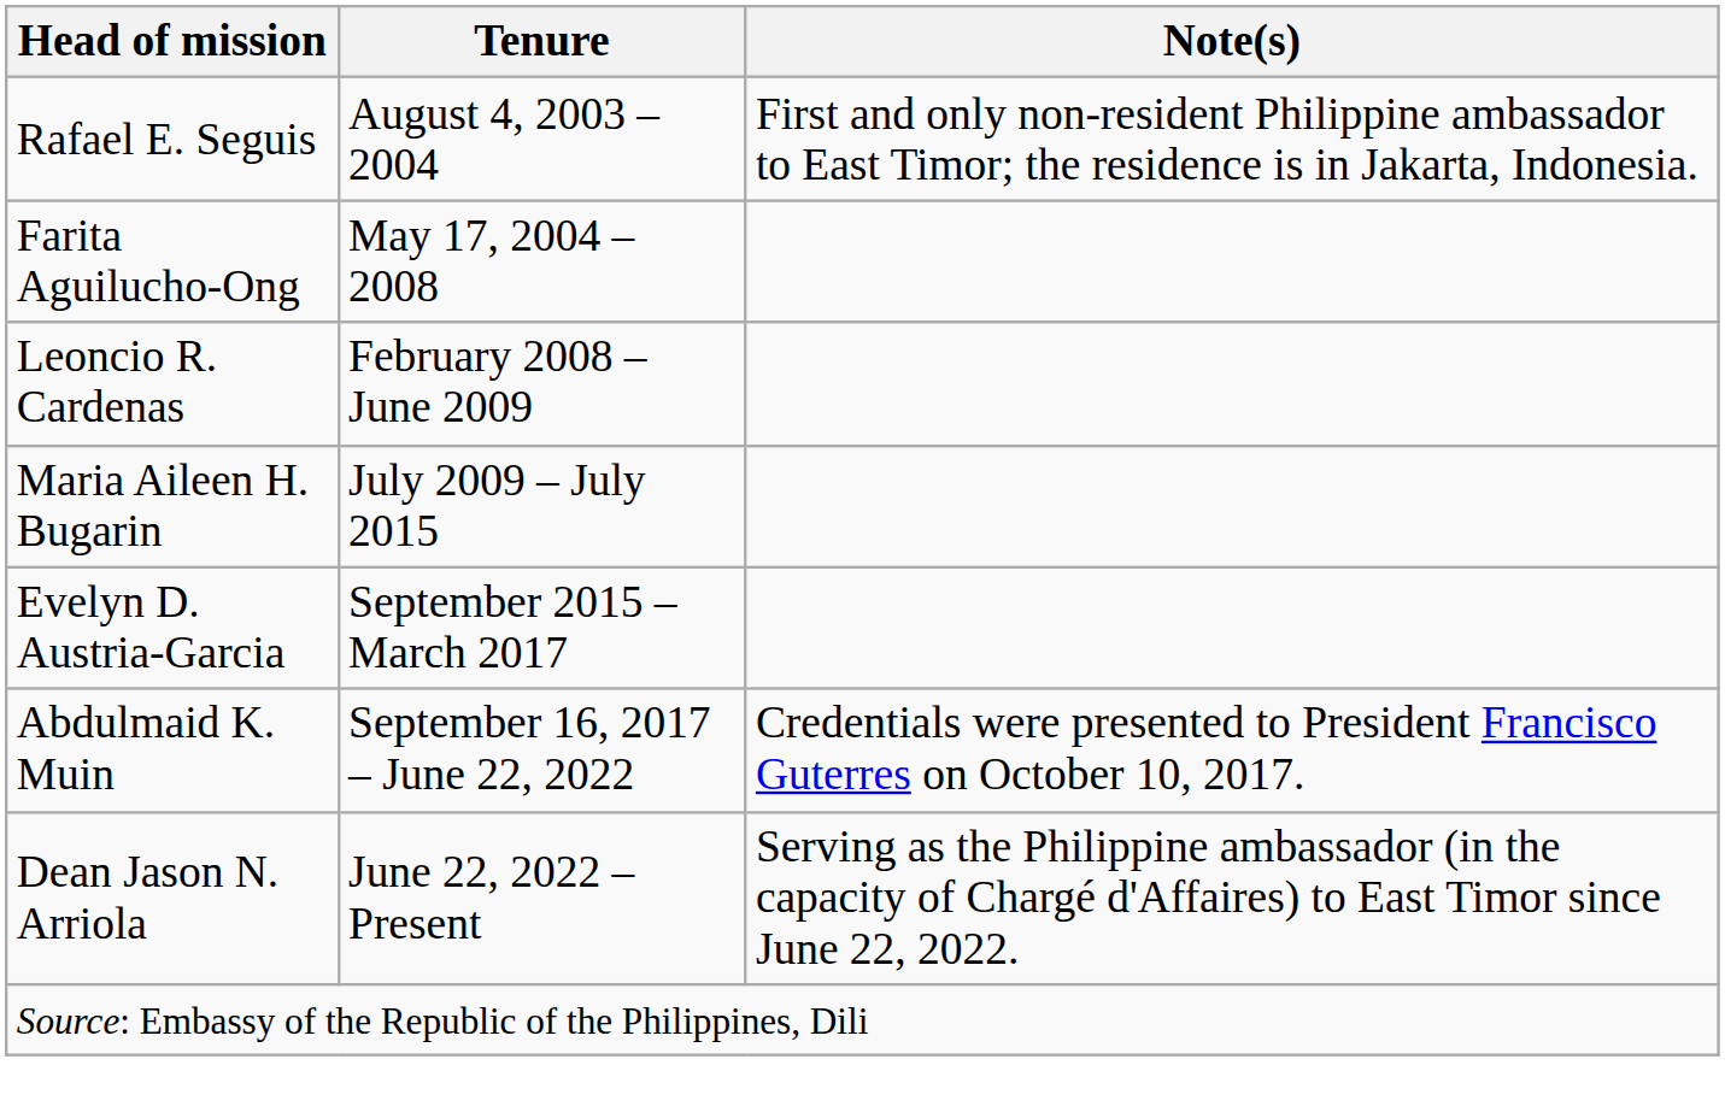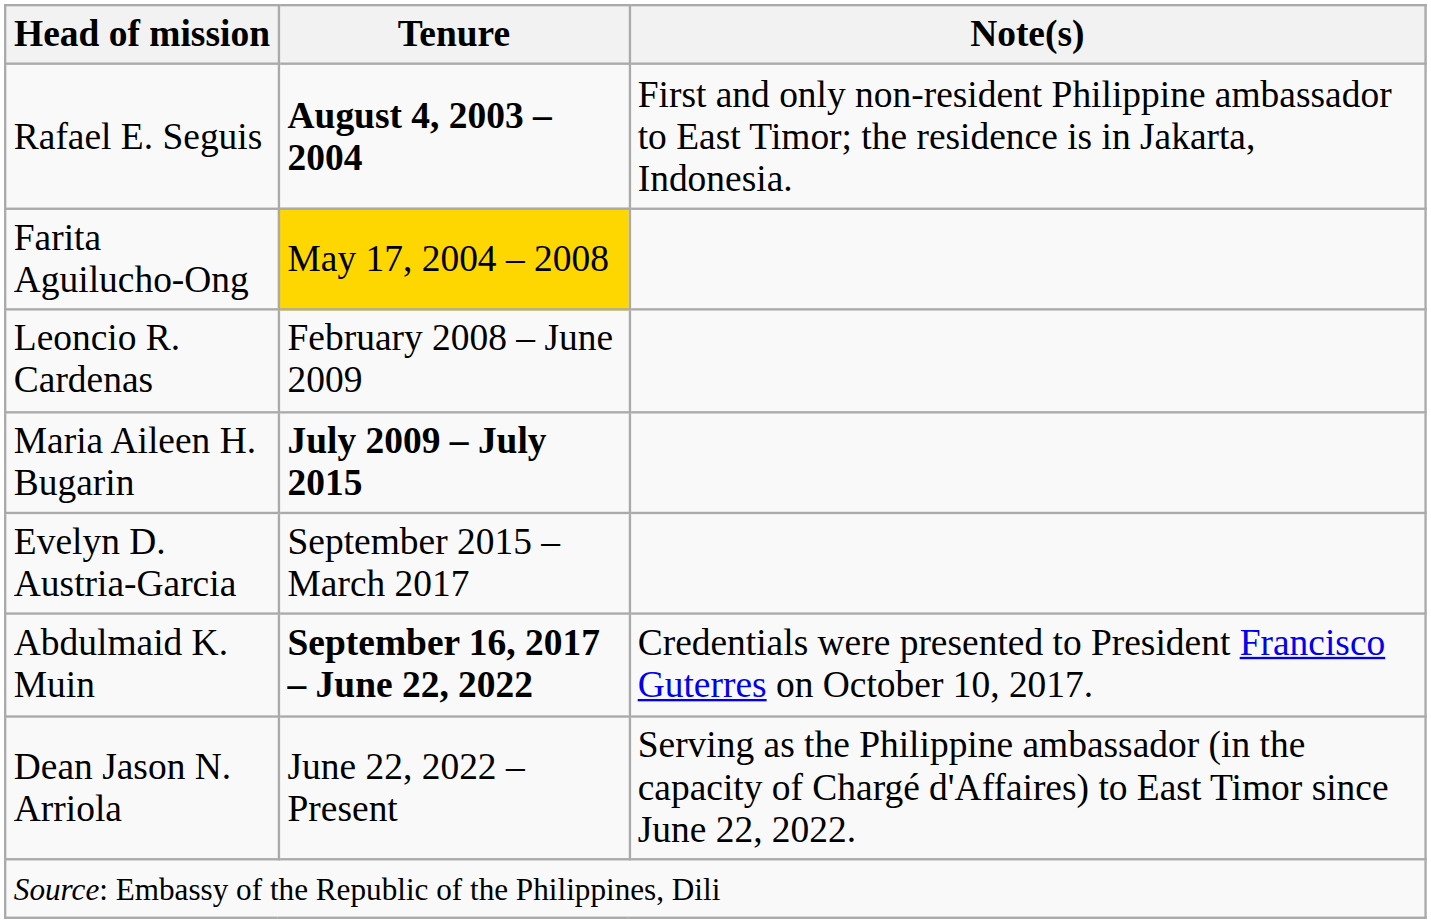Rafael E. Seguis | Tenure: normal -> bold
Farita Aguilucho-Ong | Tenure: no background -> gold background
Maria Aileen H. Bugarin | Tenure: normal -> bold
Abdulmaid K. Muin | Tenure: normal -> bold
